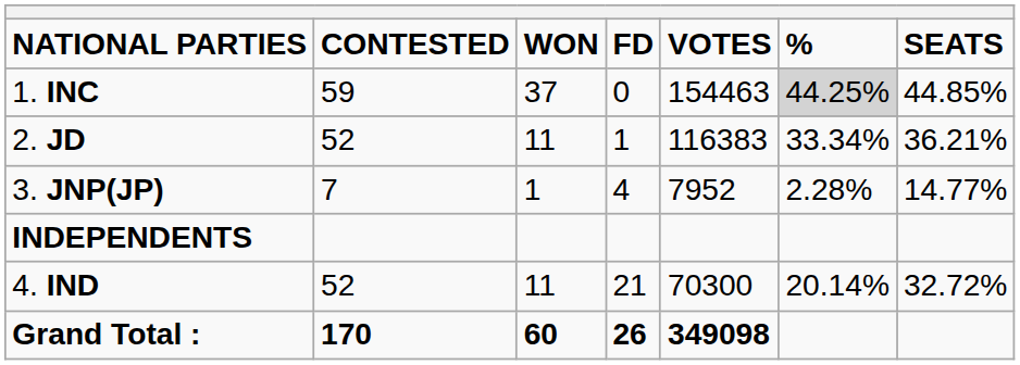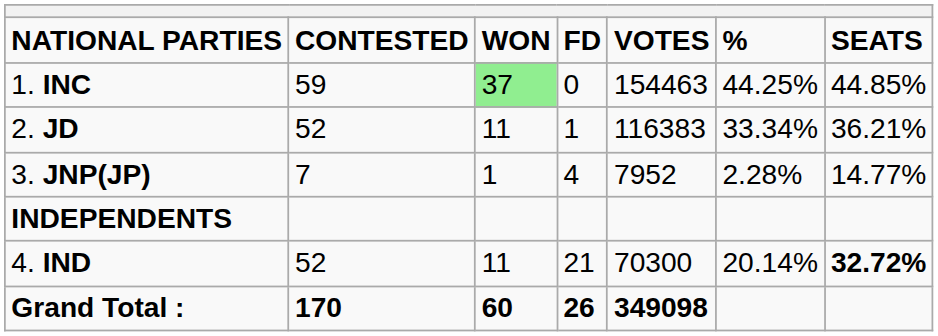1. INC | WON: no background -> lightgreen background
1. INC | %: lightgrey background -> no background
4. IND | SEATS: normal -> bold
